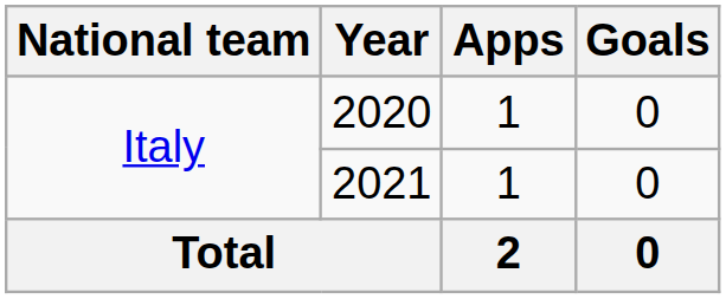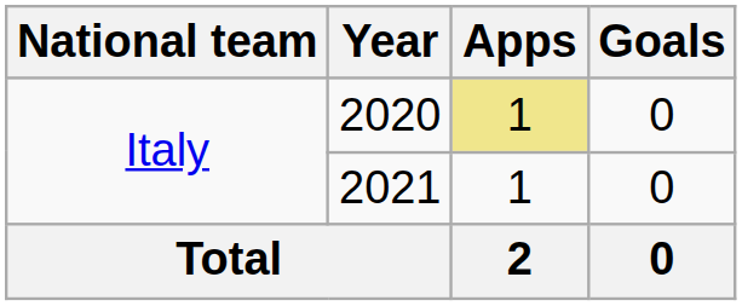2020 | Apps: no background -> khaki background
